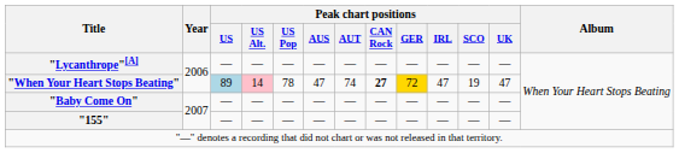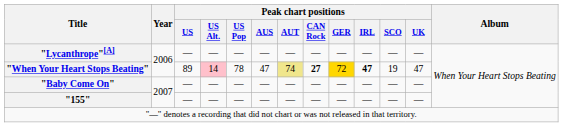"When Your Heart Stops Beating" | Peak chart positions / US: lightblue background -> no background
"When Your Heart Stops Beating" | Peak chart positions / AUT: no background -> khaki background
"When Your Heart Stops Beating" | Peak chart positions / IRL: normal -> bold
